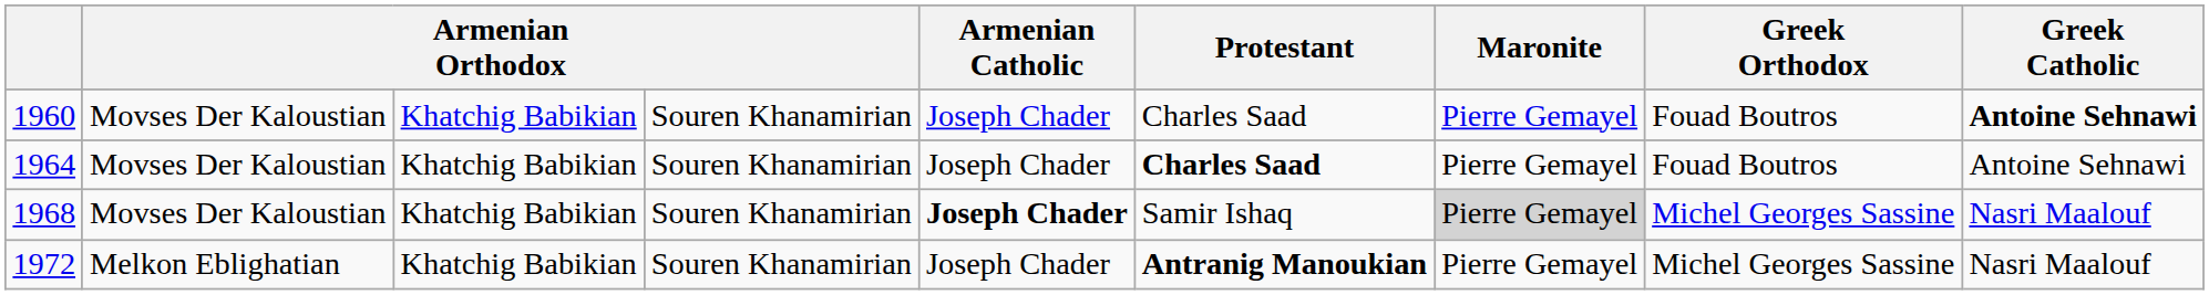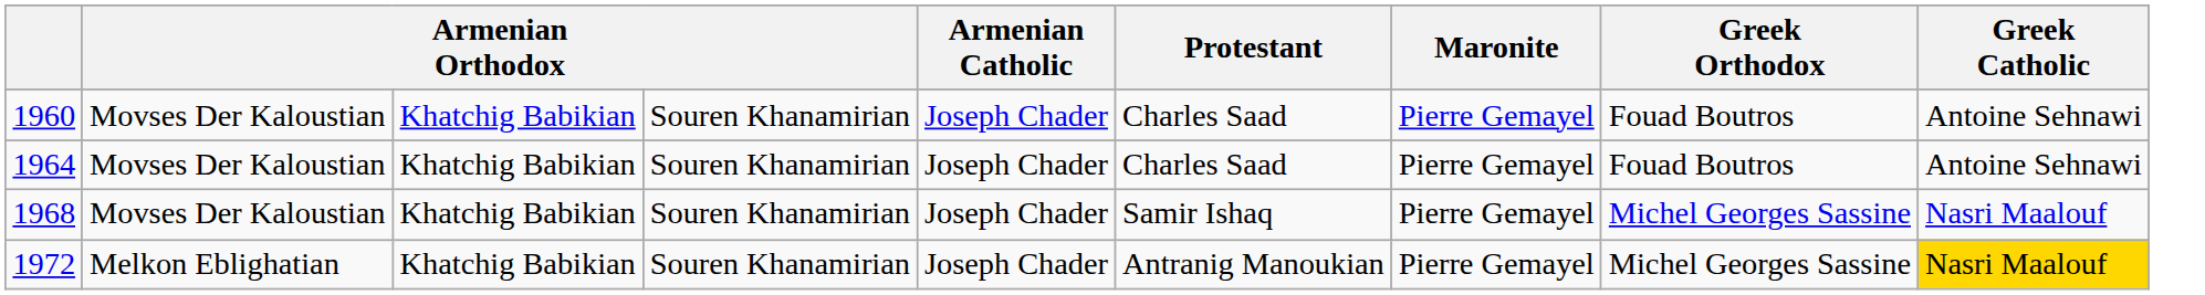1960 | Greek Catholic: bold -> normal
1964 | Protestant: bold -> normal
1968 | Armenian Catholic: bold -> normal
1968 | Maronite: lightgrey background -> no background
1972 | Protestant: bold -> normal
1972 | Greek Catholic: no background -> gold background
